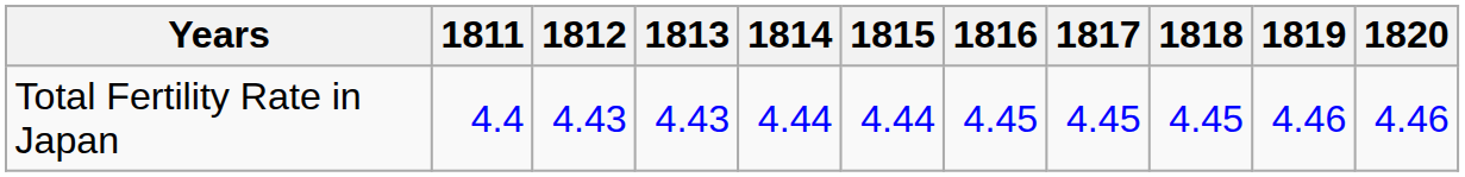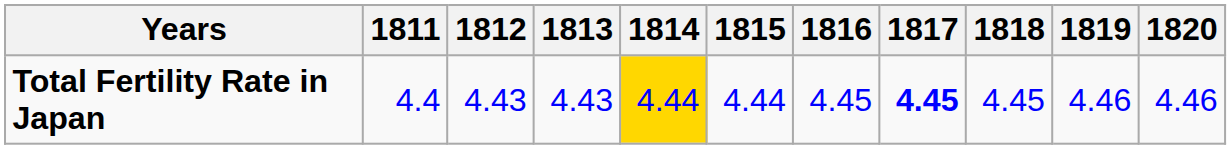row 2 | Years: normal -> bold
row 2 | 1814: no background -> gold background
row 2 | 1817: normal -> bold
